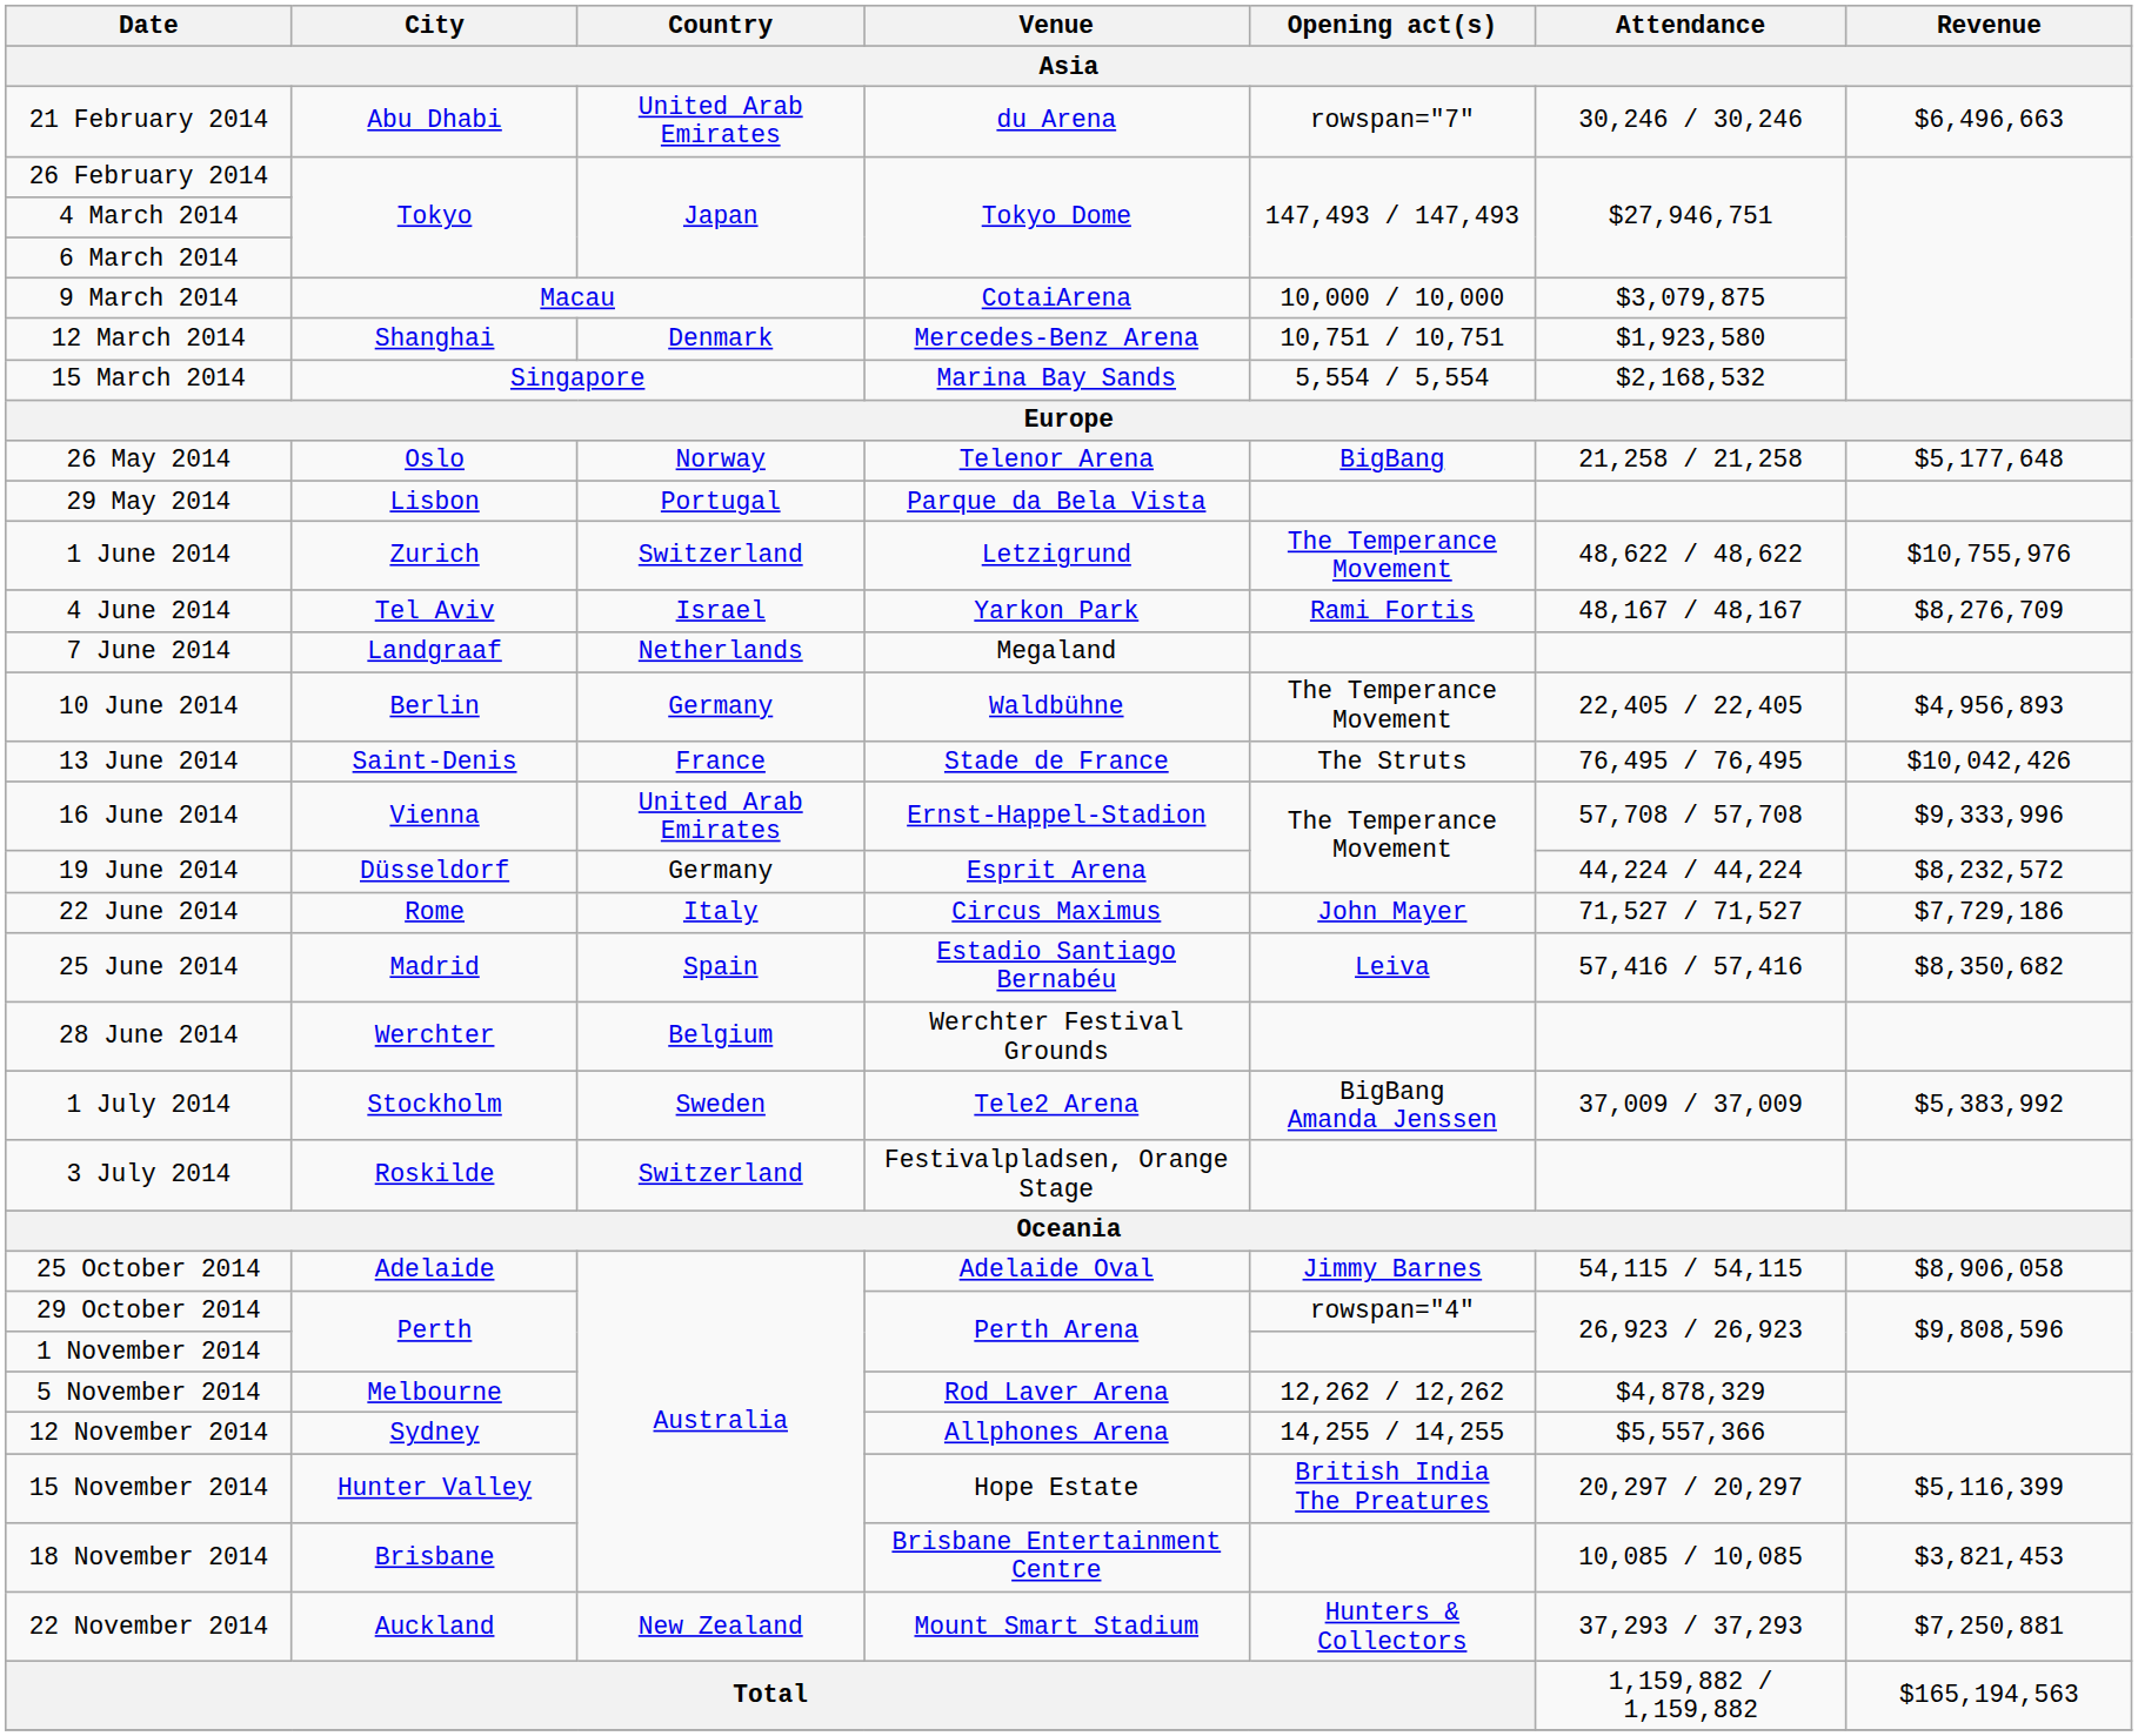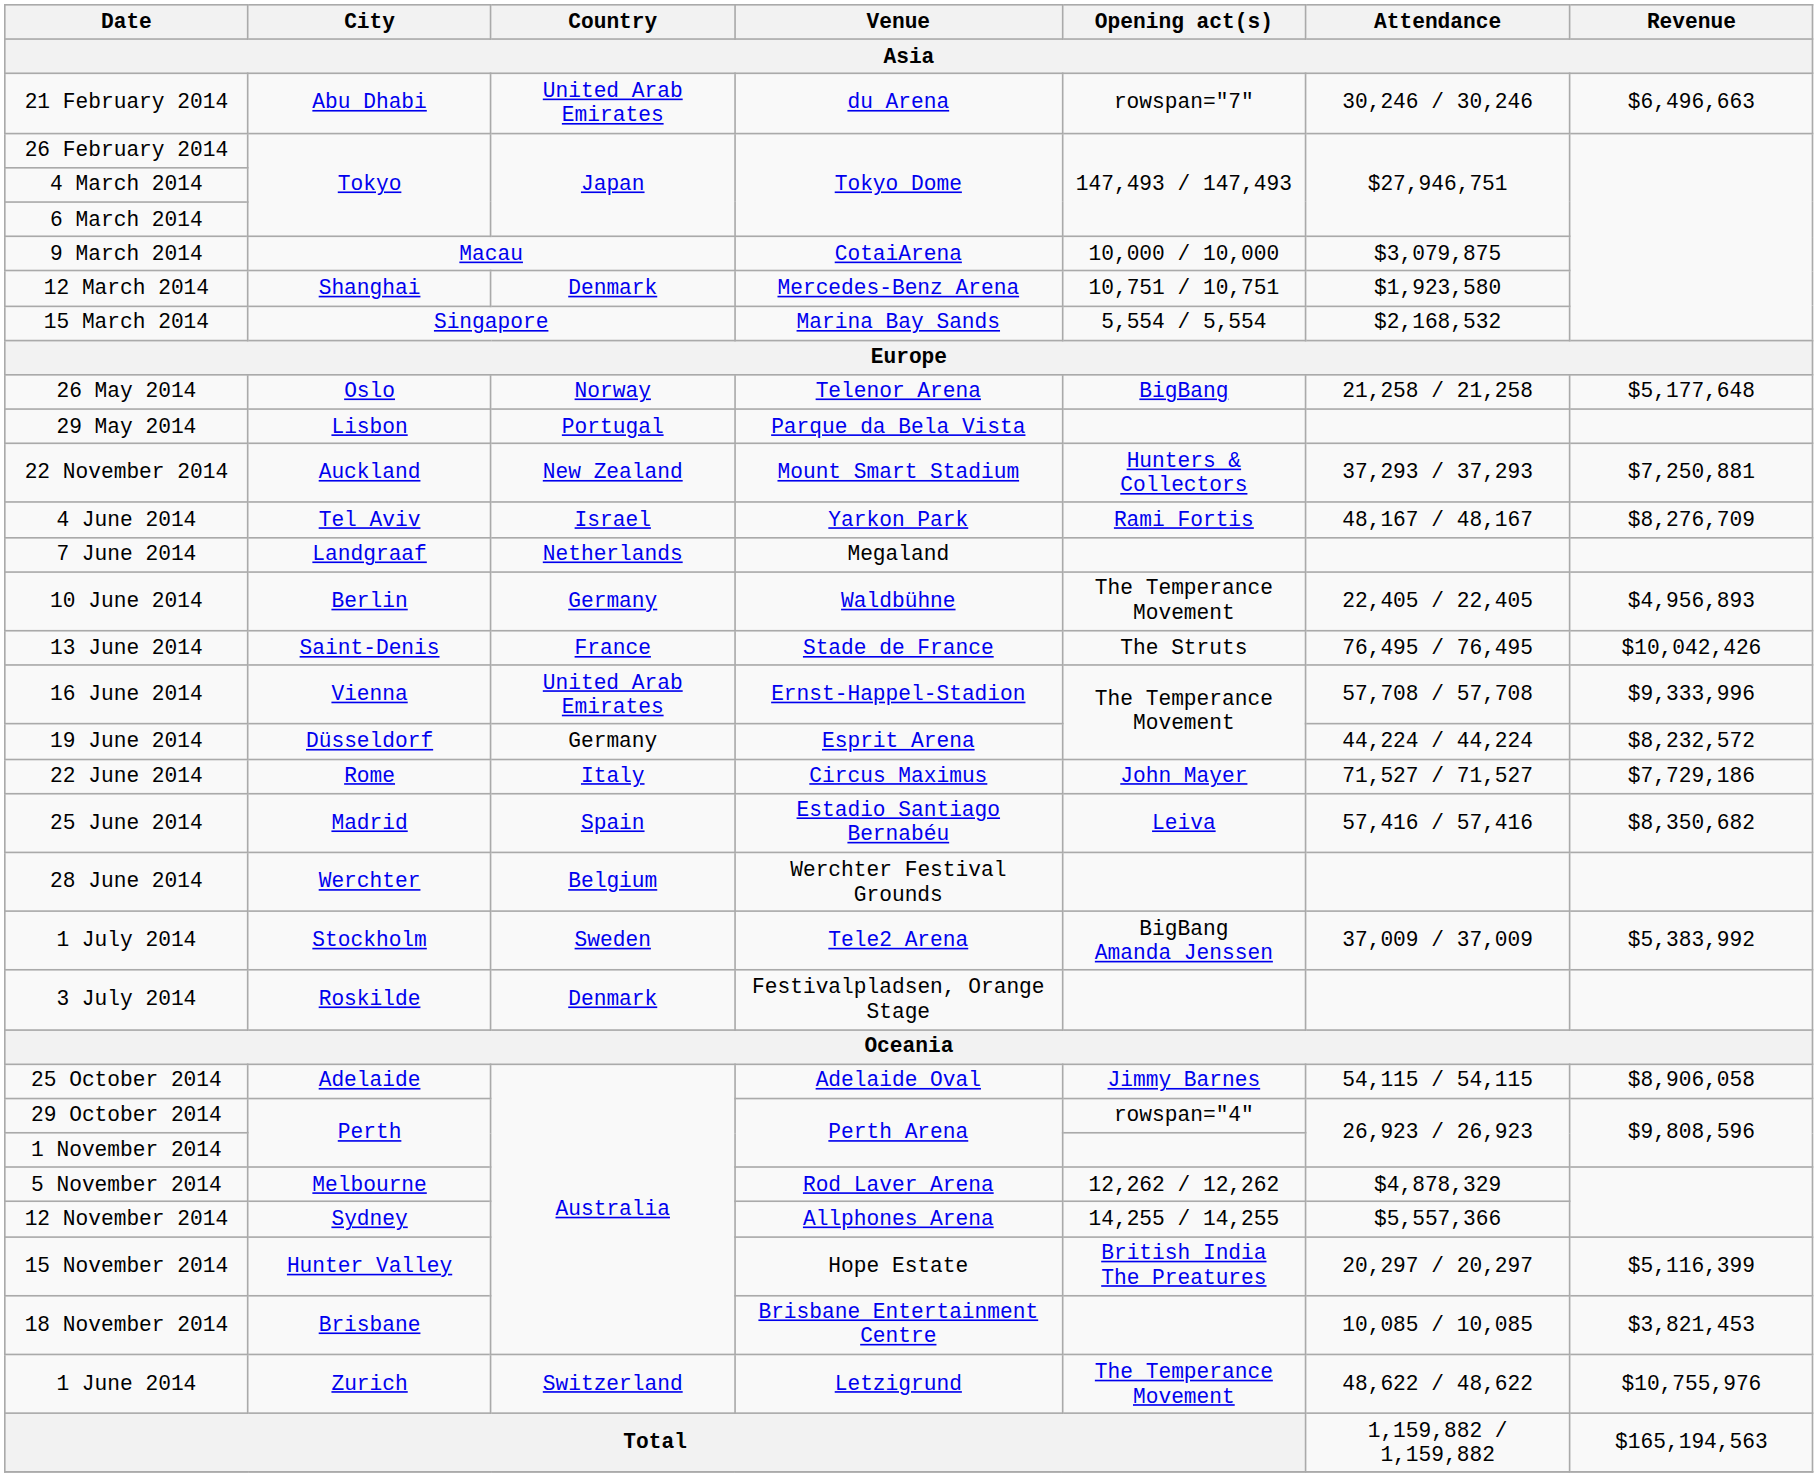rows swapped: 1 June 2014 <-> 22 November 2014
3 July 2014 | Country: Switzerland -> Denmark
